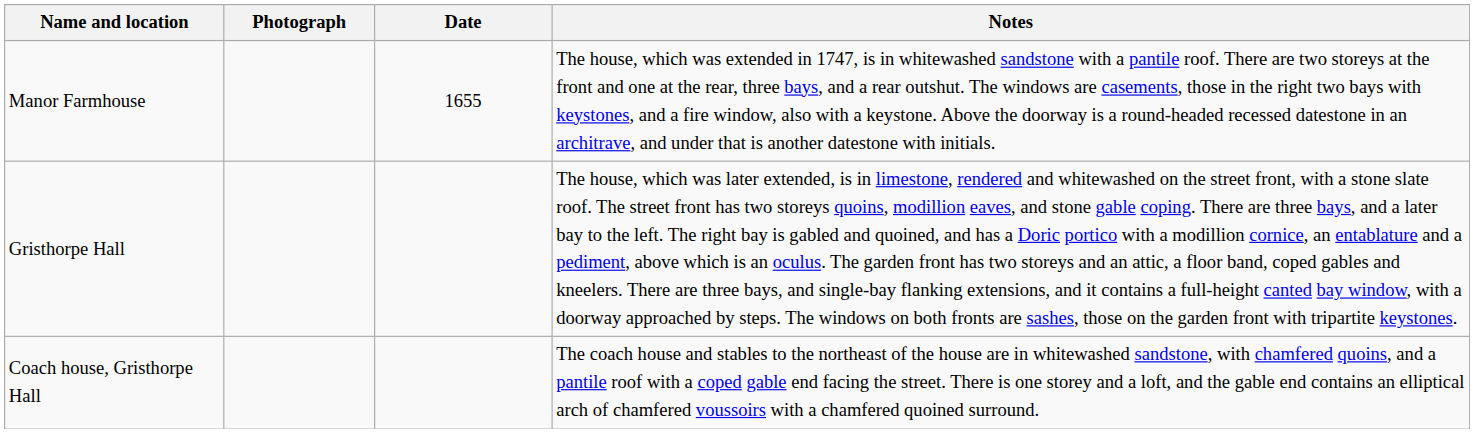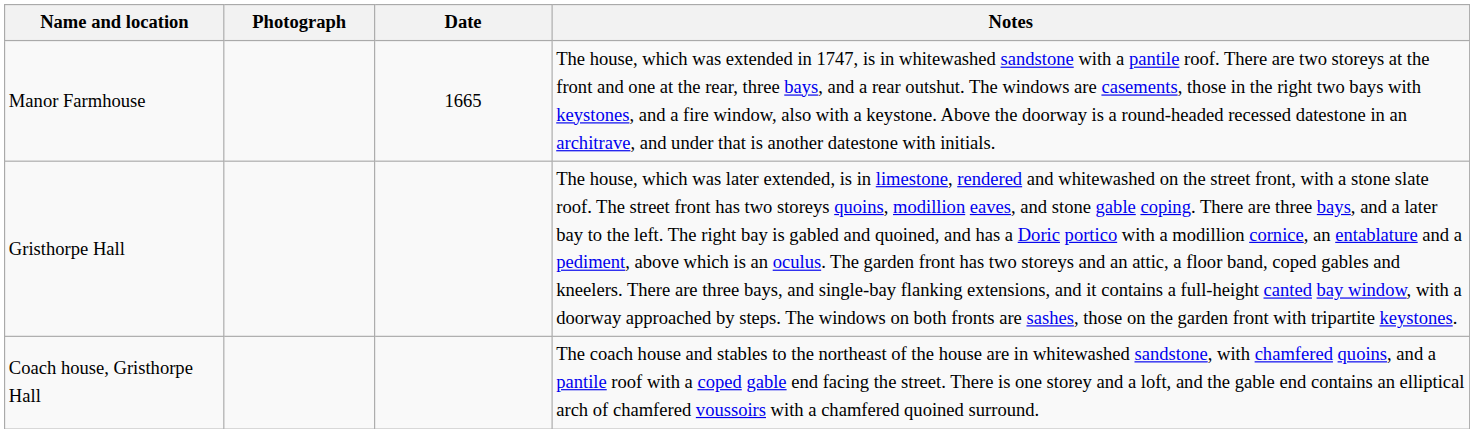Manor Farmhouse | Date: 1655 -> 1665
